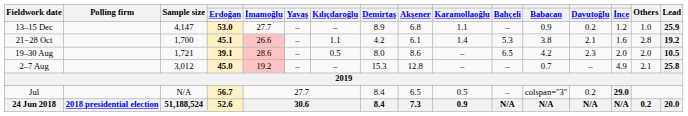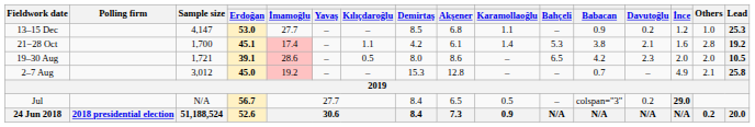13–15 Dec | Demirtaş: 8.9 -> 8.5
13–15 Dec | Lead: 25.9 -> 25.3
21−28 Oct | İmamoğlu: 26.6 -> 17.4
